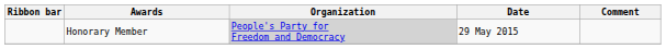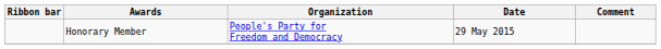Honorary Member | Organization: lightgrey background -> no background
